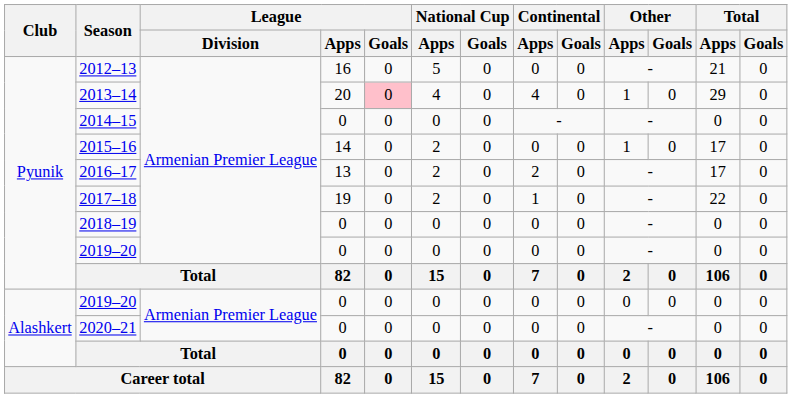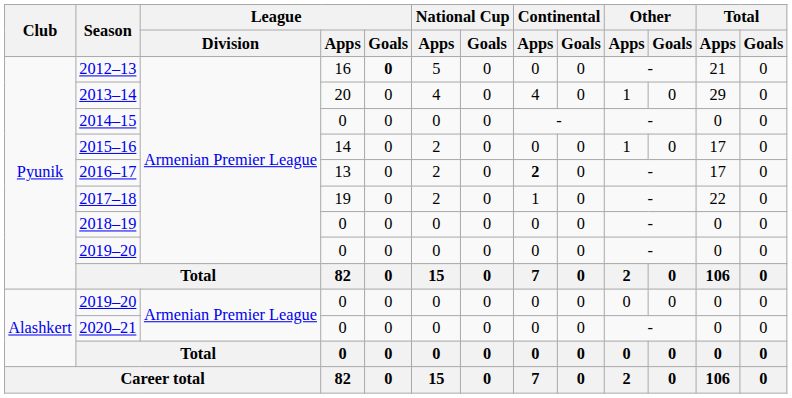2012–13 | League / Goals: normal -> bold
2013–14 | League / Goals: pink background -> no background
2016–17 | Continental / Apps: normal -> bold
